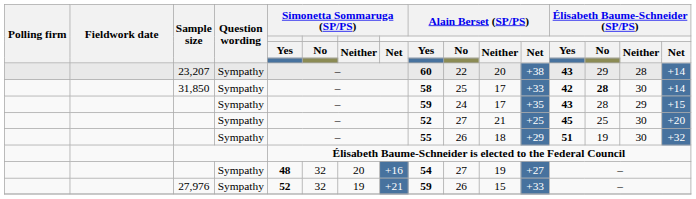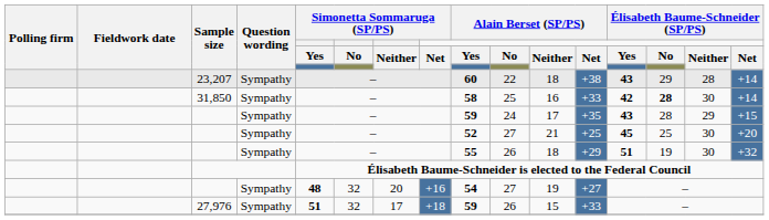23,207 | Alain Berset (SP/PS) / Neither: 20 -> 18
31,850 | Alain Berset (SP/PS) / Neither: 17 -> 16
27,976 | Simonetta Sommaruga (SP/PS) / Yes: 52 -> 51
27,976 | Simonetta Sommaruga (SP/PS) / Neither: 19 -> 17
27,976 | Simonetta Sommaruga (SP/PS) / Net: +21 -> +18
